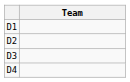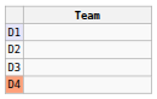D1 | column 1: no background -> lavender background
D4 | column 1: no background -> lightsalmon background
